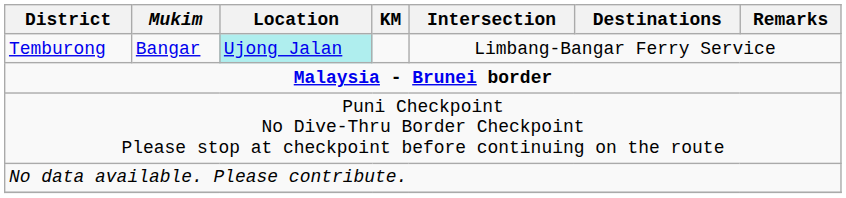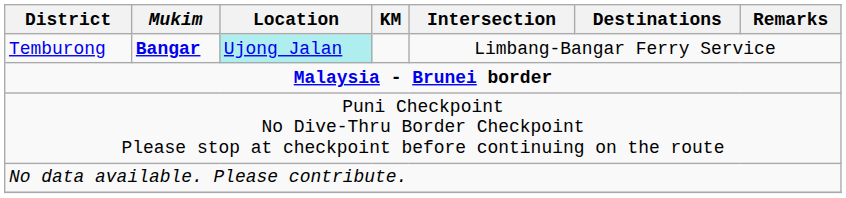Temburong | Mukim: normal -> bold
